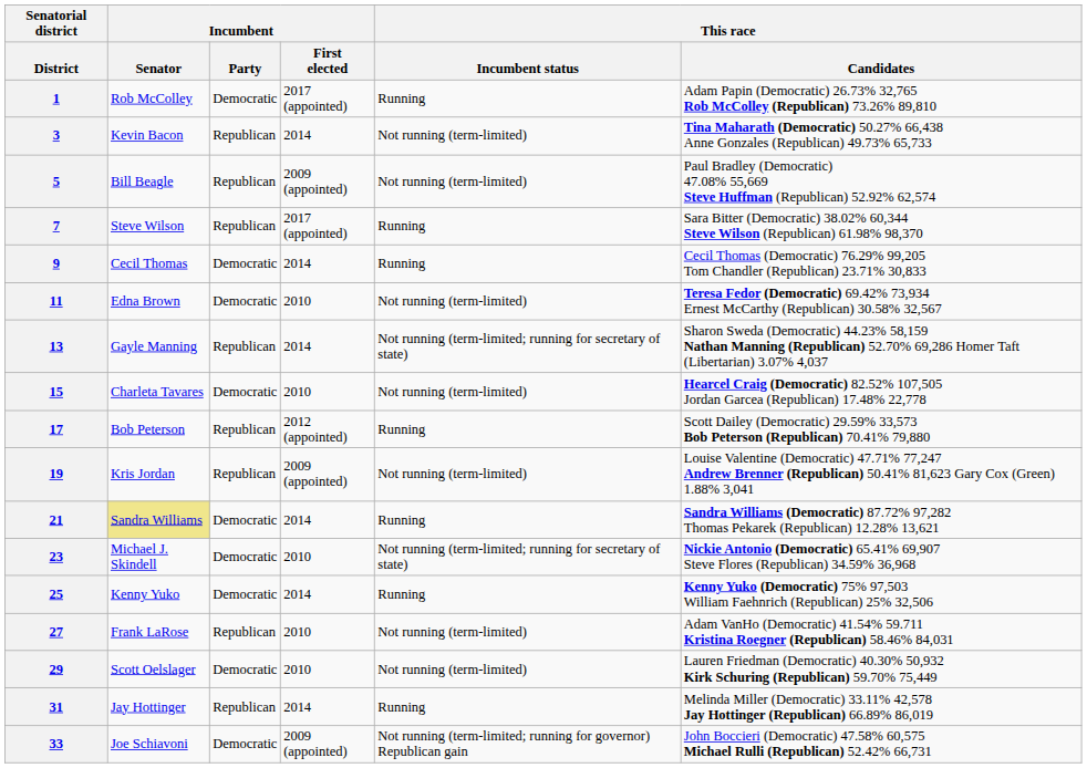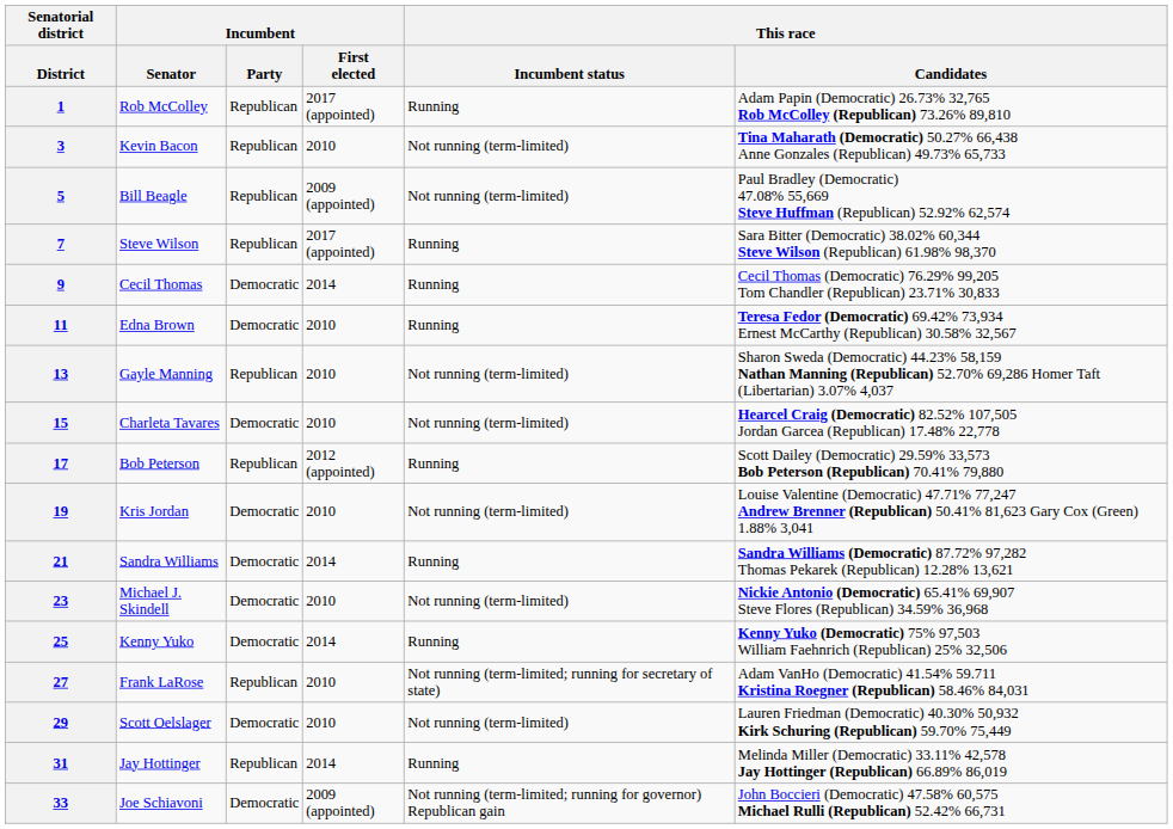1 | Incumbent / Party: Democratic -> Republican
3 | Incumbent / First elected: 2014 -> 2010
11 | This race / Incumbent status: Not running (term-limited) -> Running
13 | Incumbent / First elected: 2014 -> 2010
13 | This race / Incumbent status: Not running (term-limited; running for secretary of state) -> Not running (term-limited)
19 | Incumbent / Party: Republican -> Democratic
19 | Incumbent / First elected: 2009 (appointed) -> 2010
21 | Incumbent / Senator: khaki background -> no background
23 | This race / Incumbent status: Not running (term-limited; running for secretary of state) -> Not running (term-limited)
27 | This race / Incumbent status: Not running (term-limited) -> Not running (term-limited; running for secretary of state)
